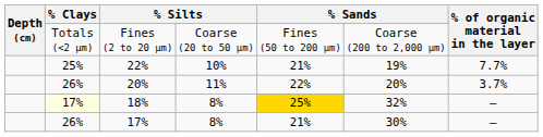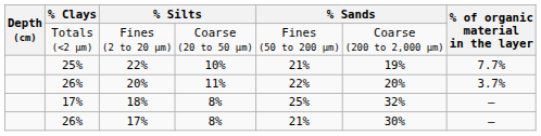18% | % Clays: lightyellow background -> no background
18% | column 5: gold background -> no background
